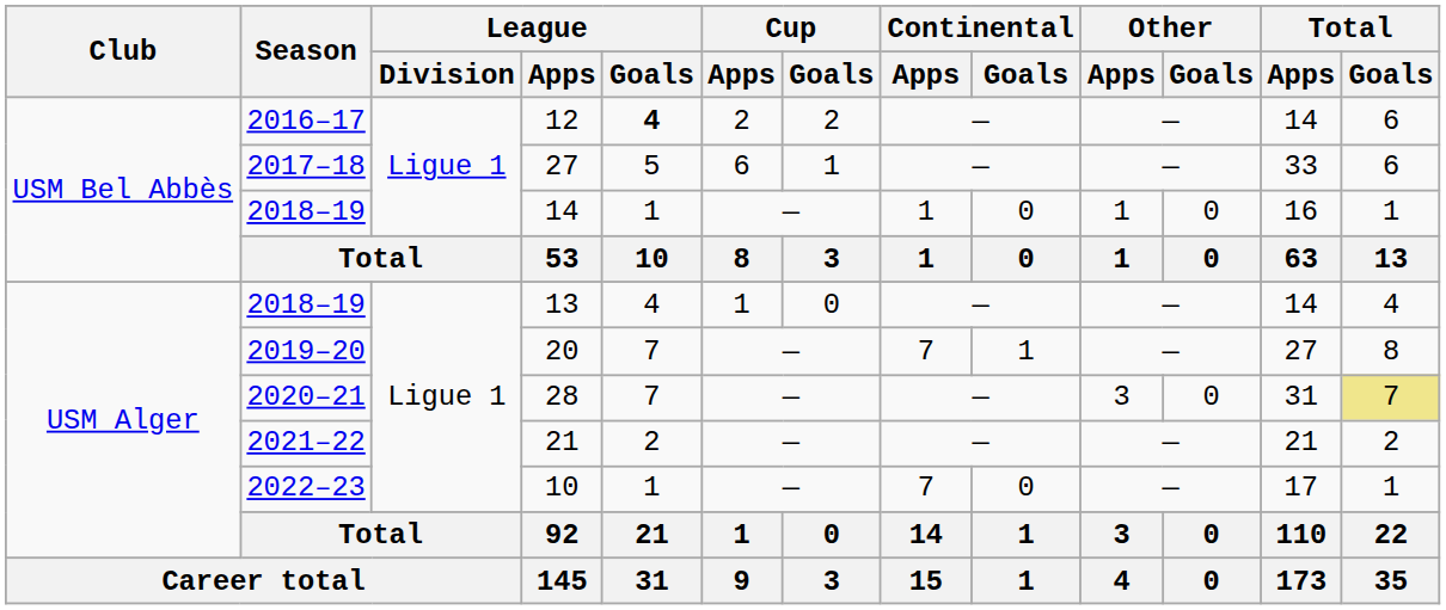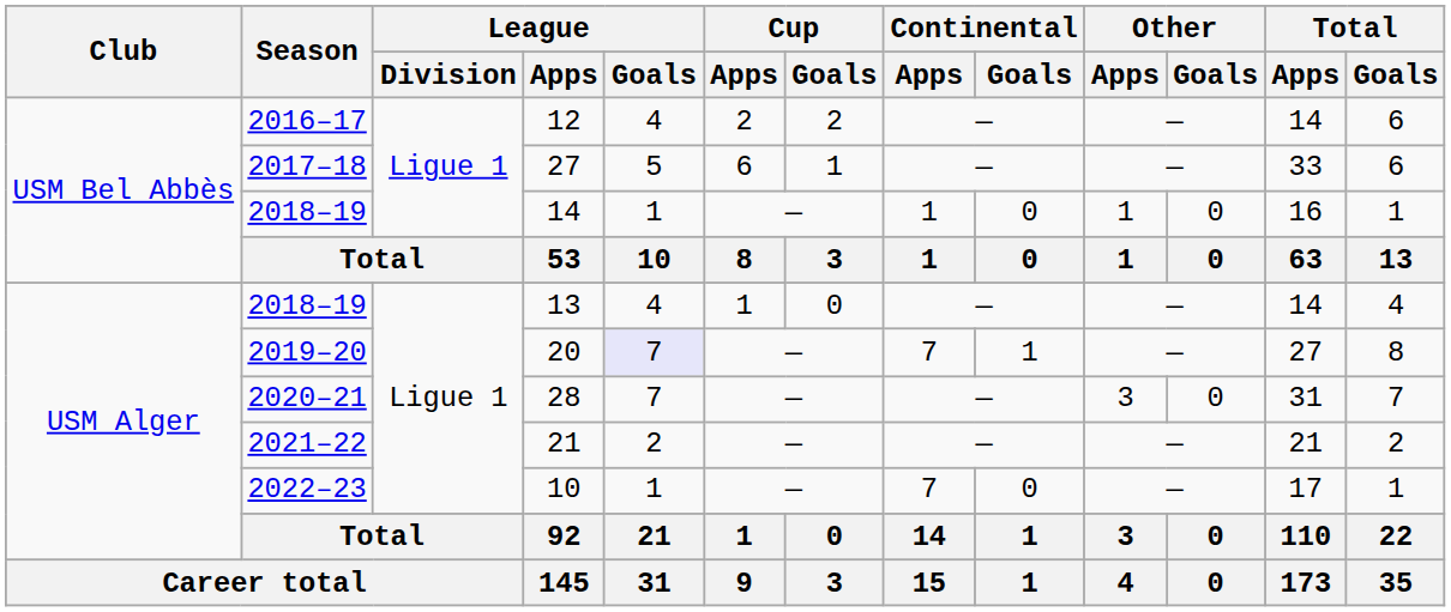12 | League / Goals: bold -> normal
20 | League / Goals: no background -> lavender background
28 | Total / Goals: khaki background -> no background
